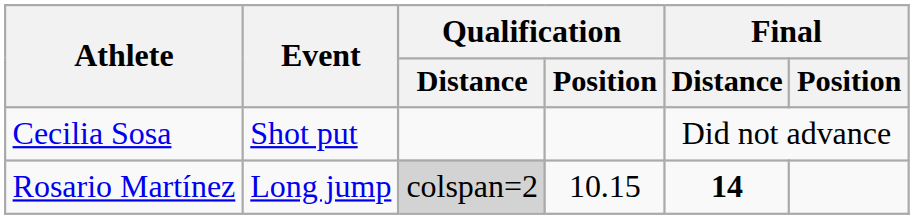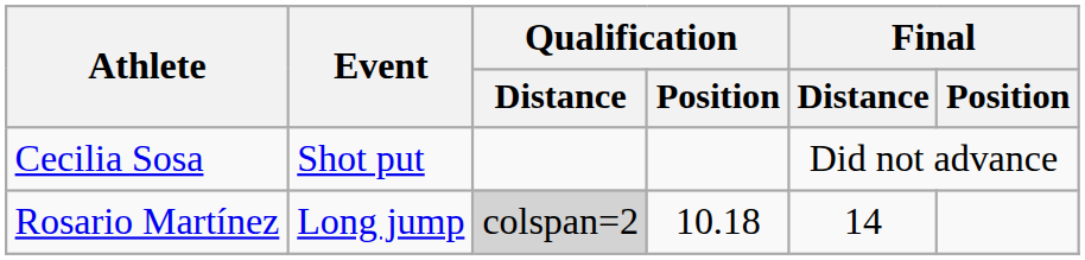Rosario Martínez | Qualification / Position: 10.15 -> 10.18
Rosario Martínez | Final / Distance: bold -> normal
